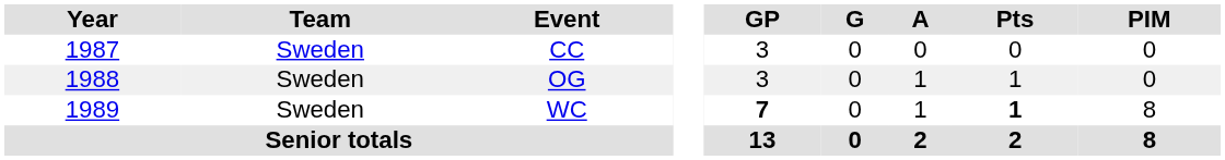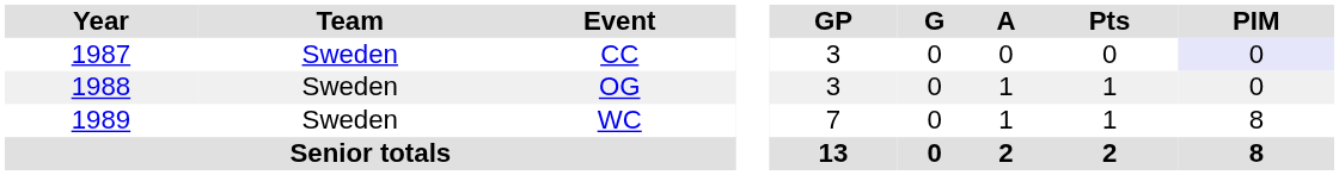CC | PIM: no background -> lavender background
WC | GP: bold -> normal
WC | Pts: bold -> normal
